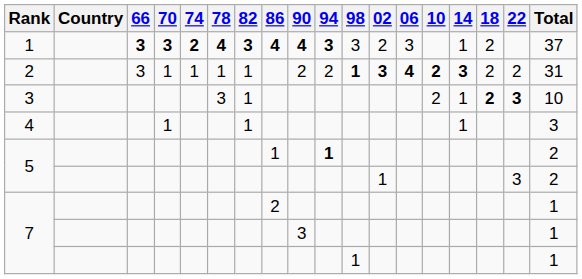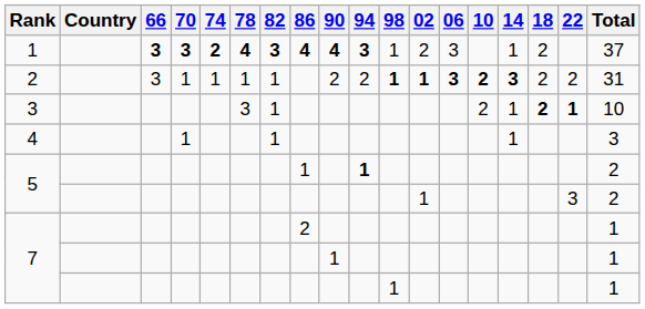row 2 | 98: 3 -> 1
row 3 | 02: 3 -> 1
row 3 | 06: 4 -> 3
row 4 | 22: 3 -> 1
row 9 | 90: 3 -> 1
